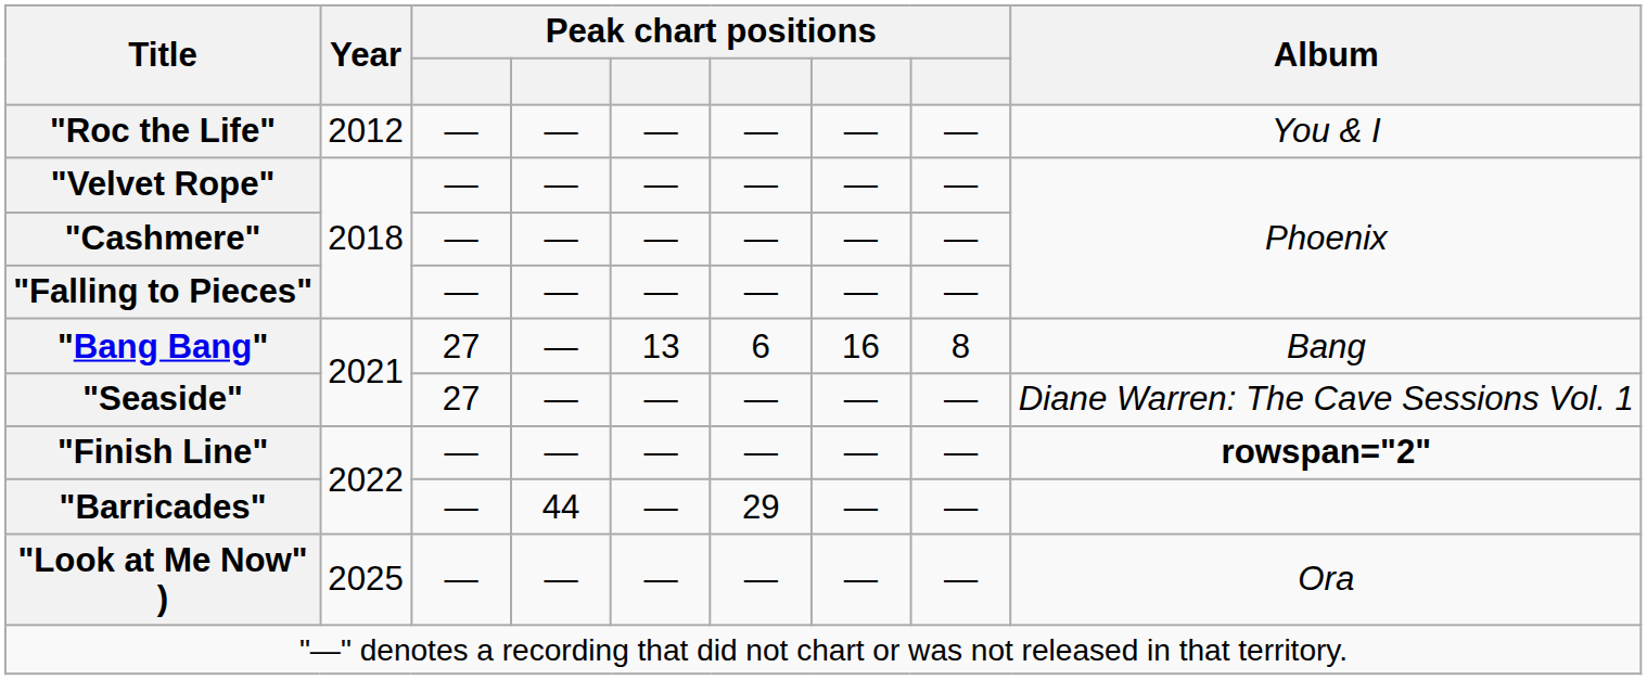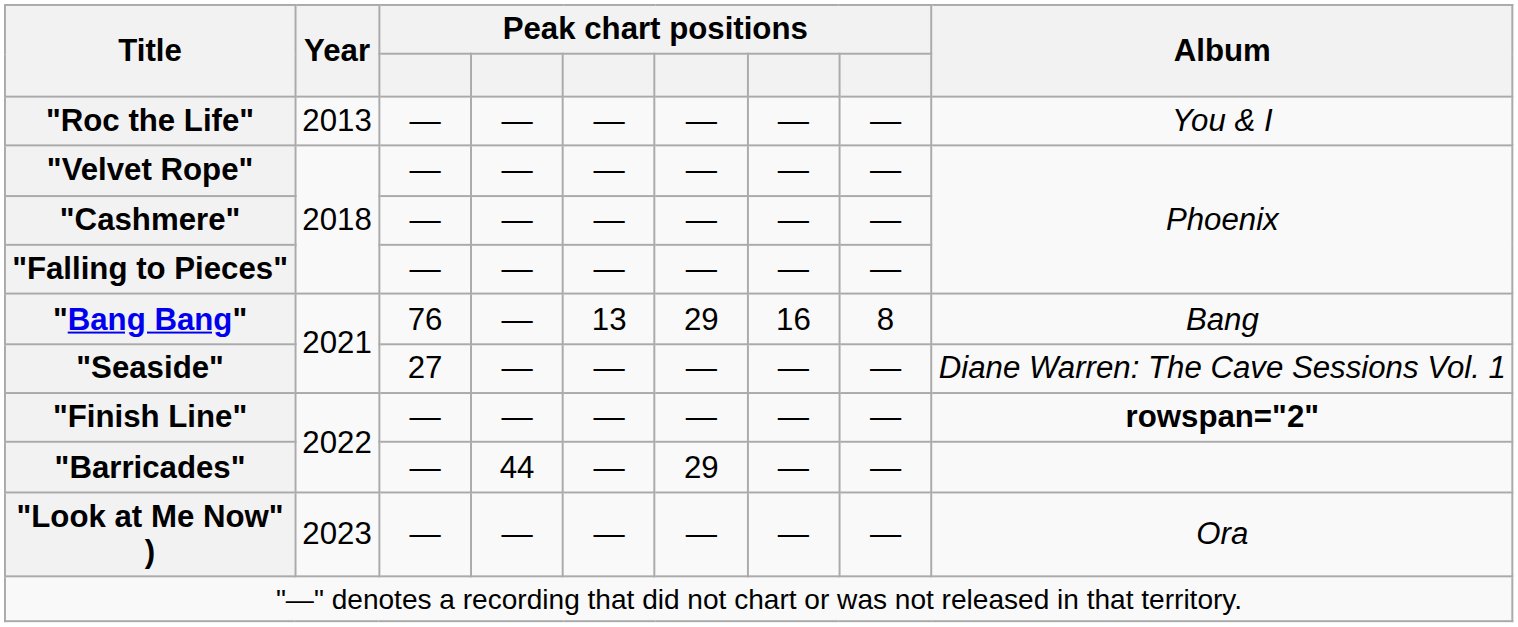"Roc the Life" | Year: 2012 -> 2013
"Bang Bang" | column 3: 27 -> 76
"Bang Bang" | column 6: 6 -> 29
"Look at Me Now" ) | Year: 2025 -> 2023
